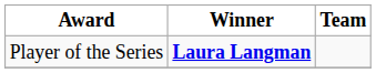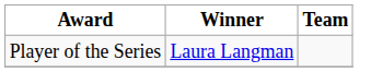Player of the Series | Winner: bold -> normal
